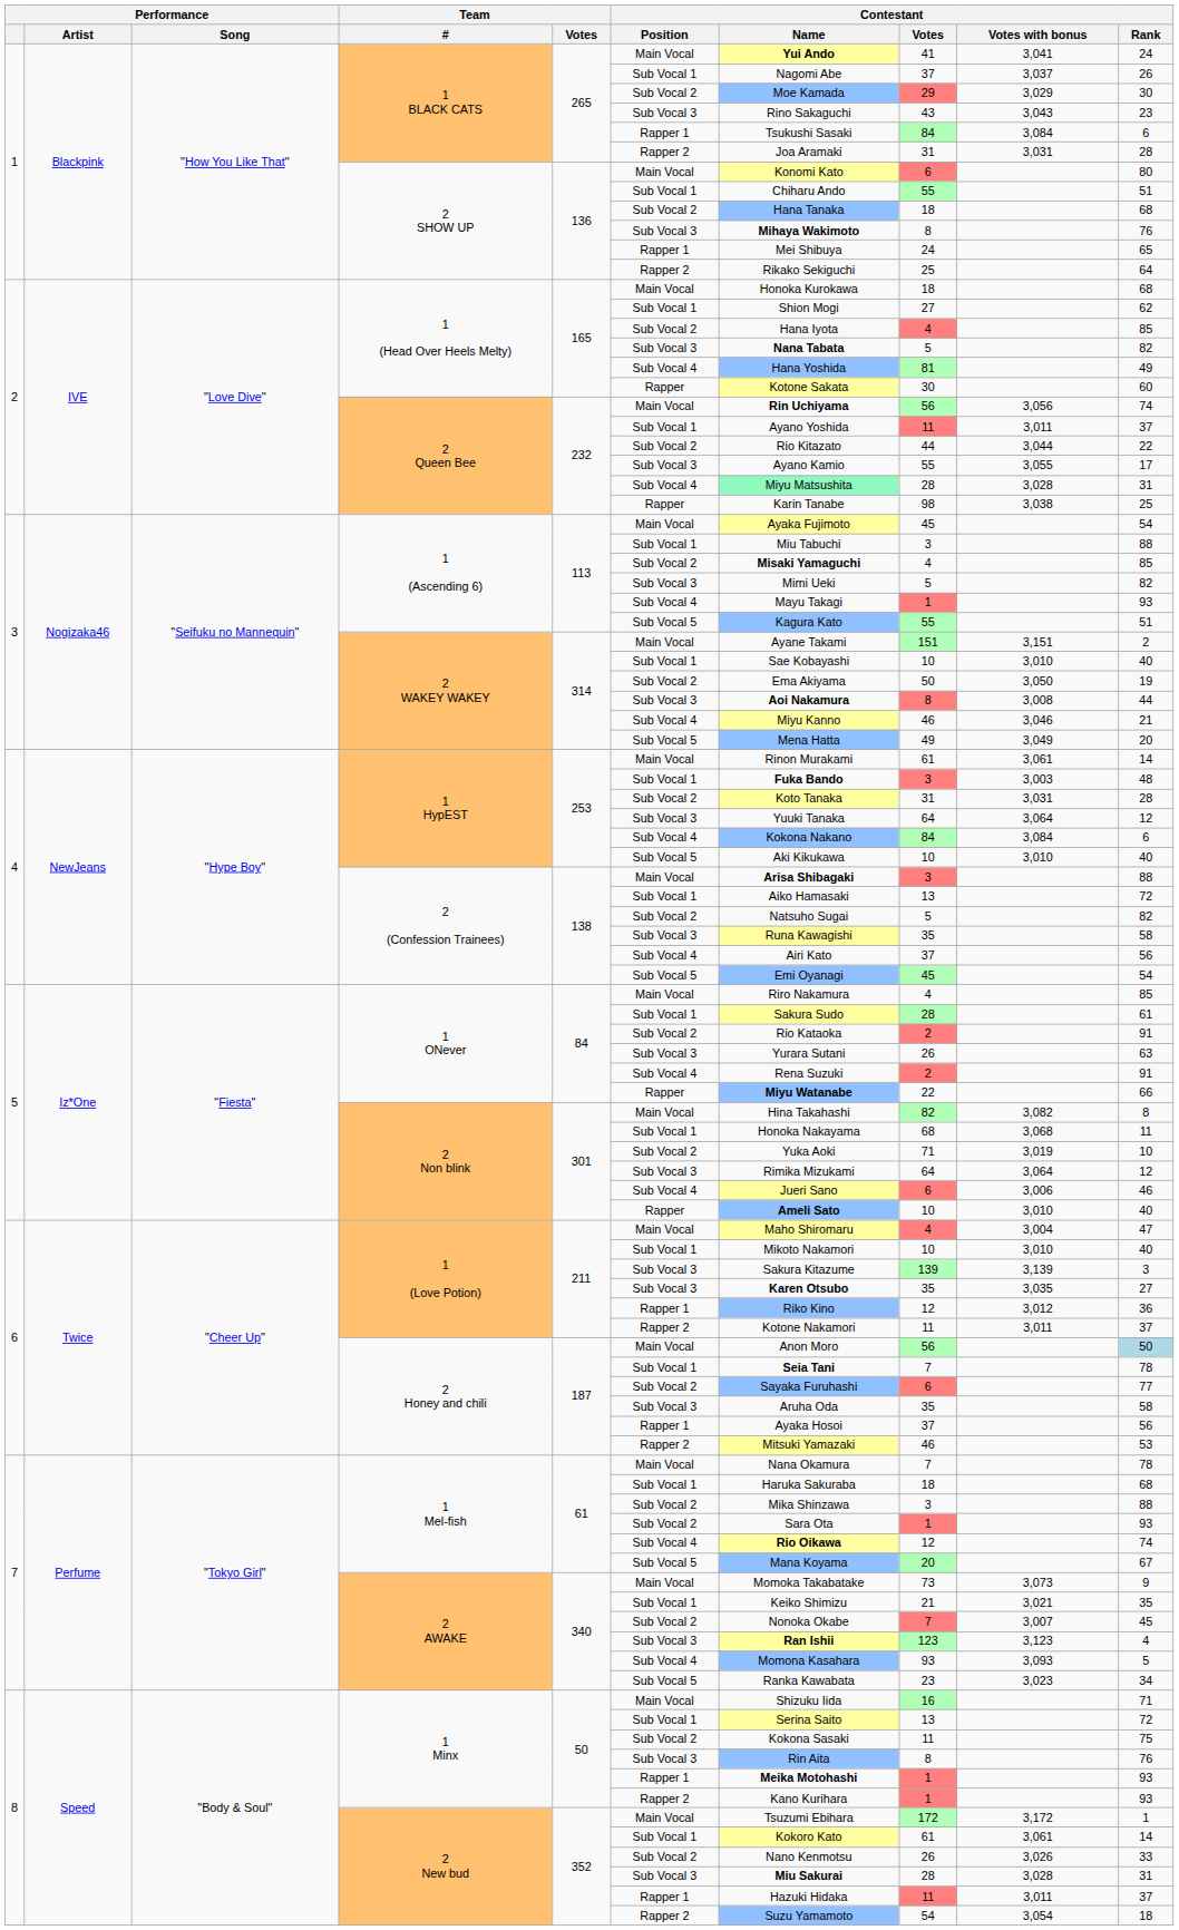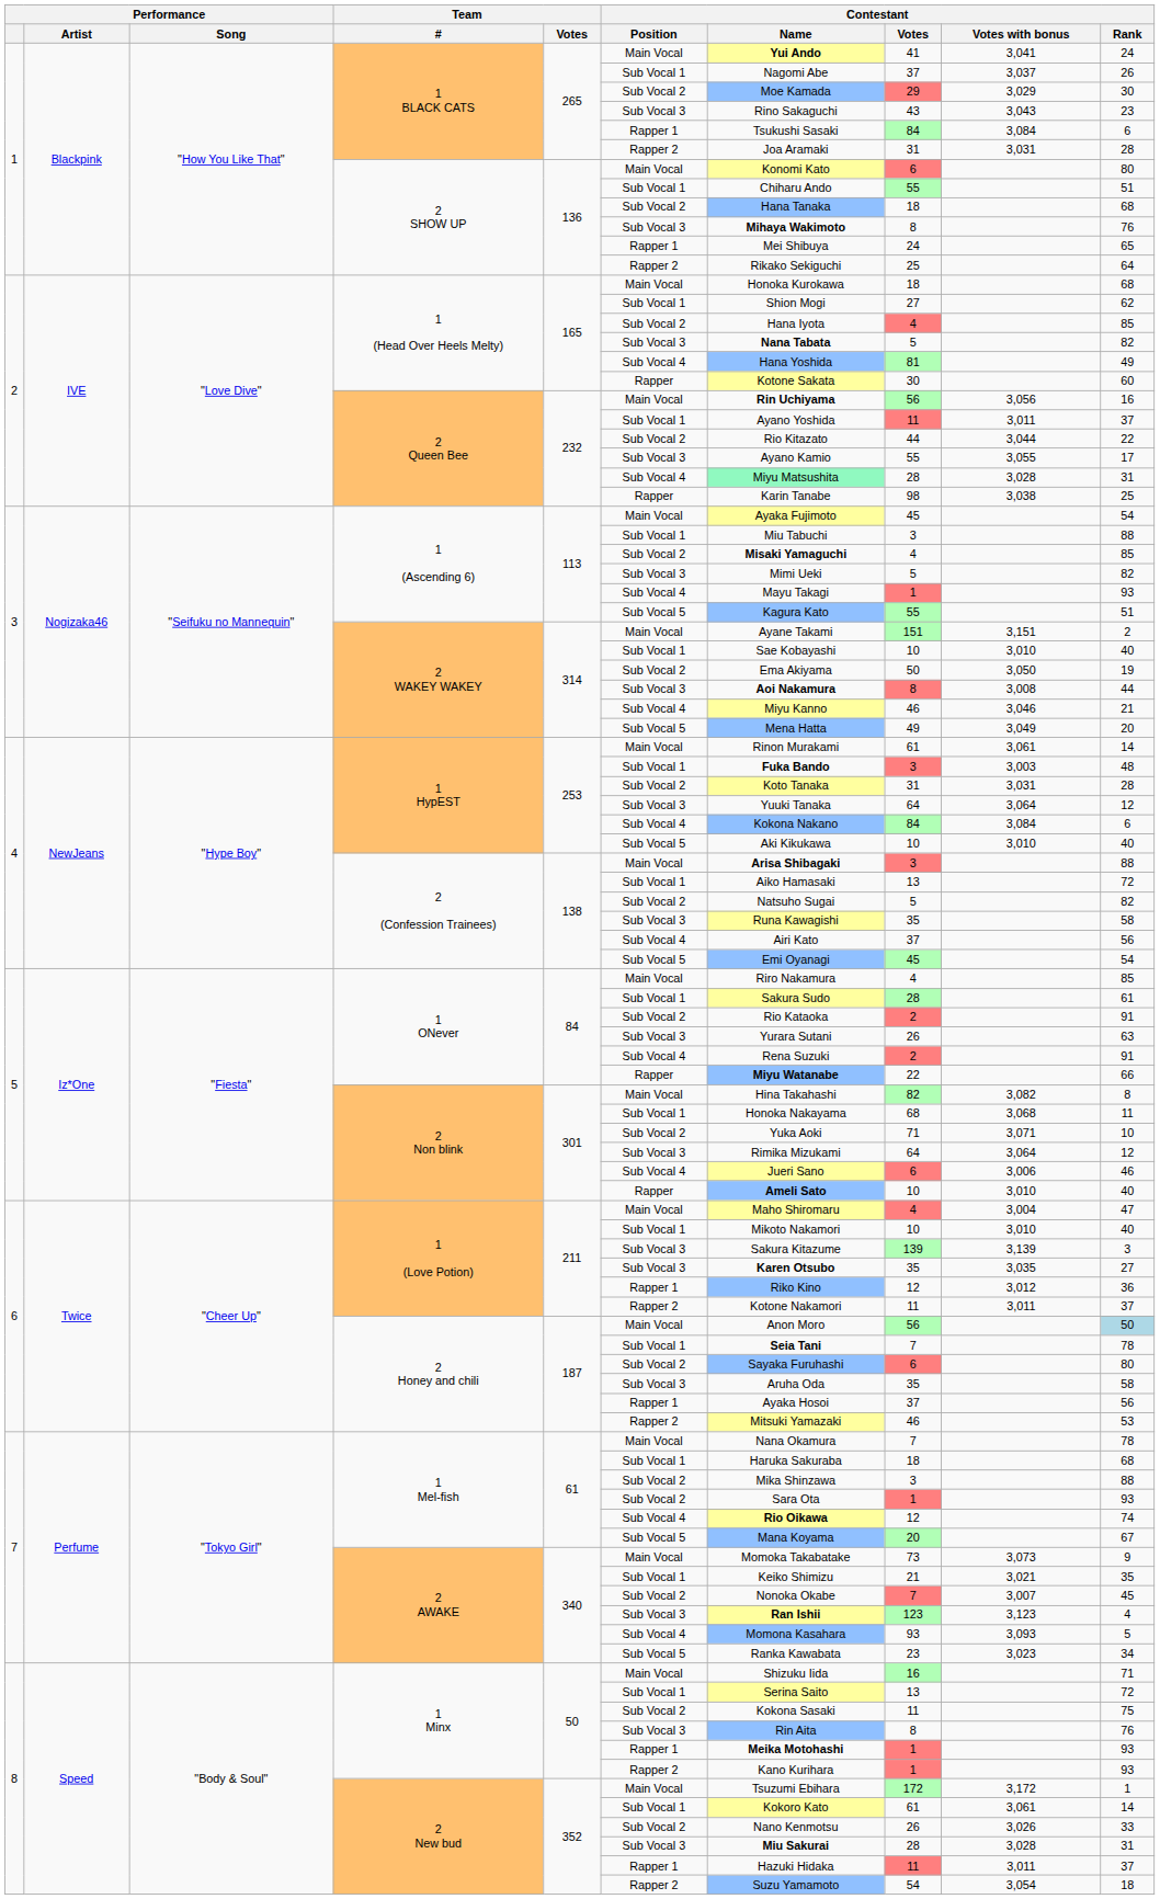row 21 | Contestant / Rank: 74 -> 16
row 59 | Contestant / Votes with bonus: 3,019 -> 3,071
row 71 | Contestant / Rank: 77 -> 80
